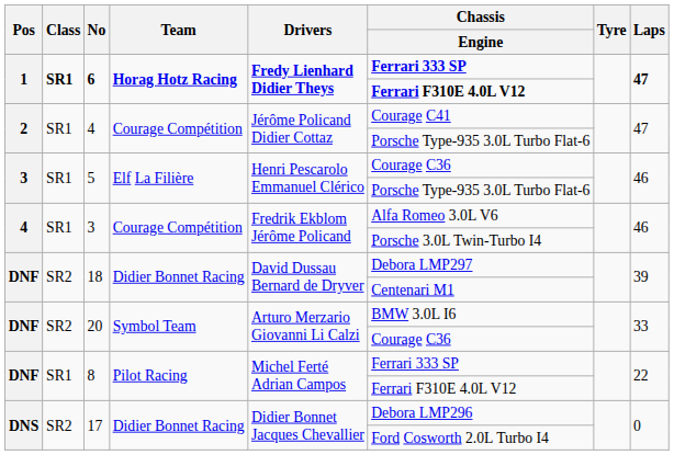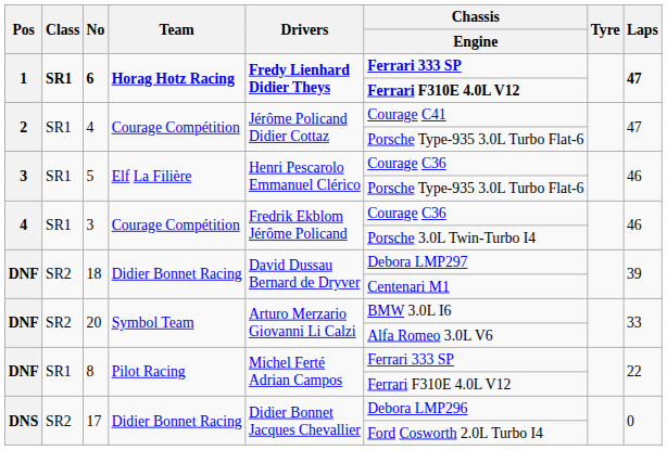row 9 | Chassis / Engine: Alfa Romeo 3.0L V6 -> Courage C36
row 14 | Chassis / Engine: Courage C36 -> Alfa Romeo 3.0L V6
